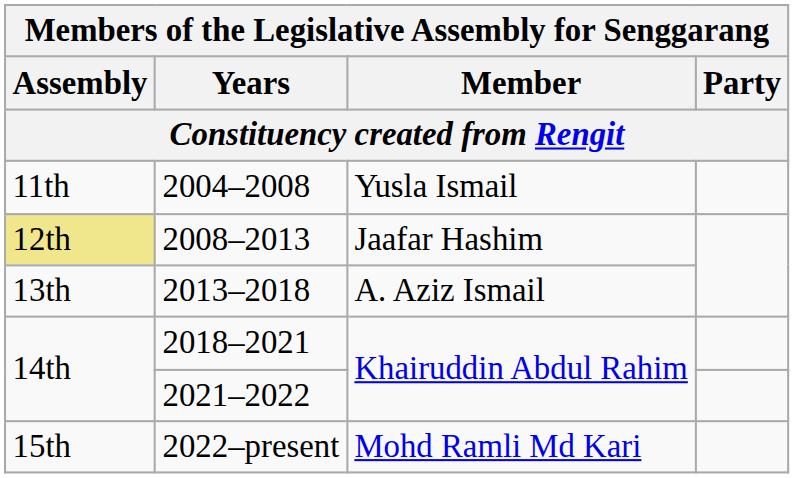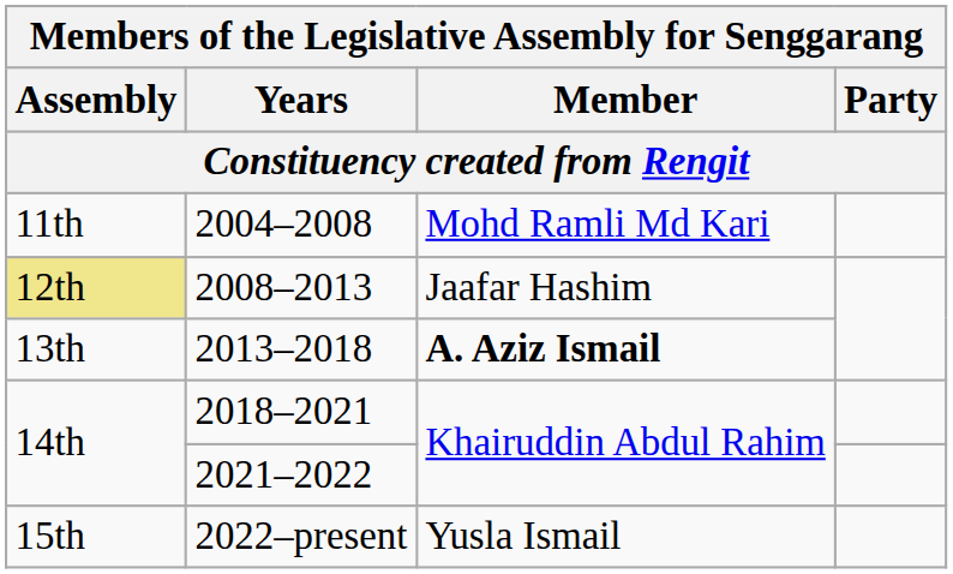2004–2008 | Member: Yusla Ismail -> Mohd Ramli Md Kari
2013–2018 | Member: normal -> bold
2022–present | Member: Mohd Ramli Md Kari -> Yusla Ismail
